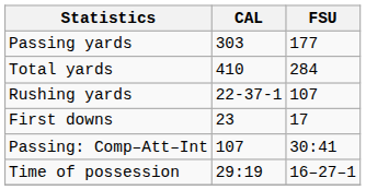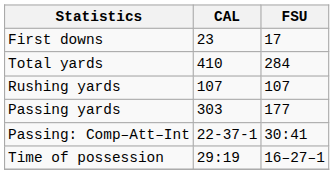rows swapped: First downs <-> Passing yards
Rushing yards | CAL: 22-37-1 -> 107
Passing: Comp–Att–Int | CAL: 107 -> 22-37-1
